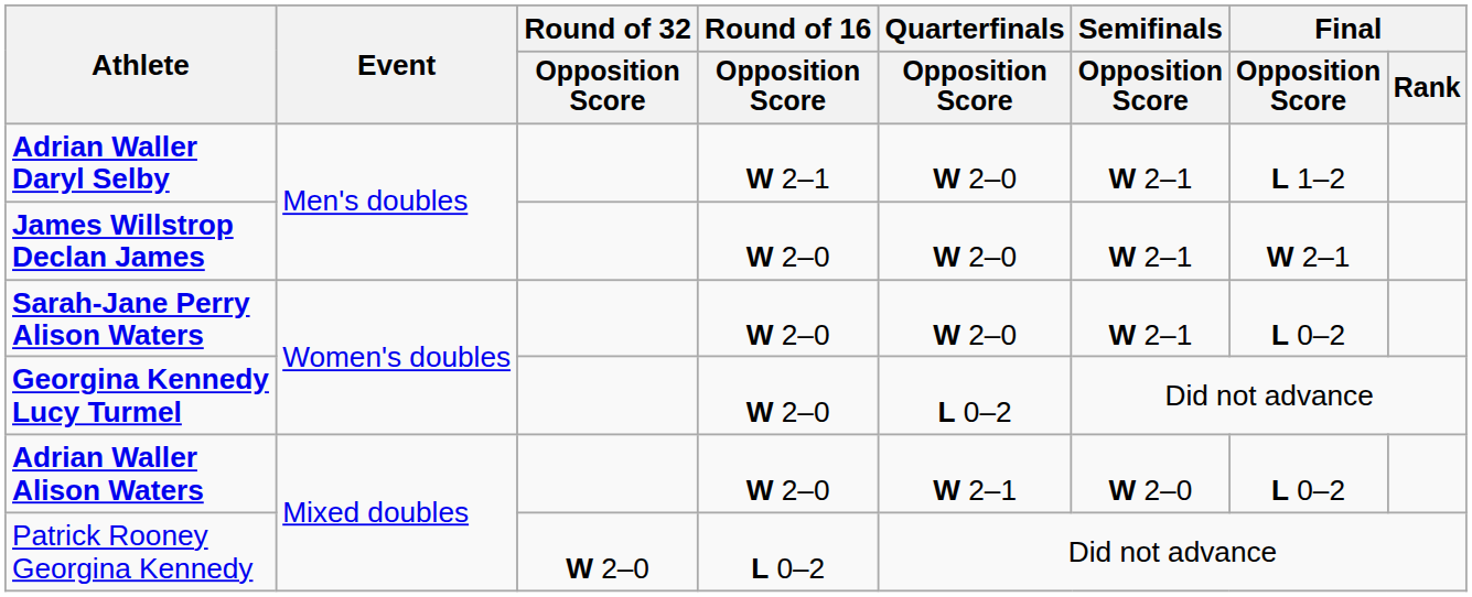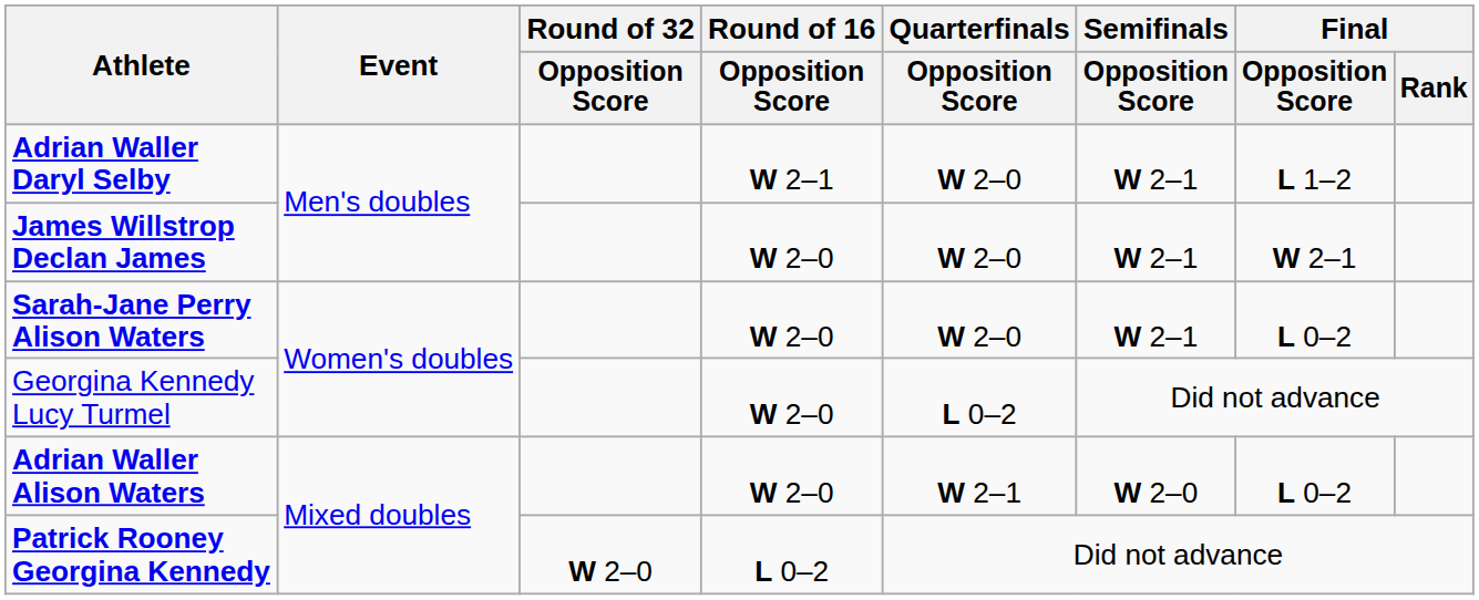Georgina Kennedy Lucy Turmel | Athlete: bold -> normal
Patrick Rooney Georgina Kennedy | Athlete: normal -> bold
